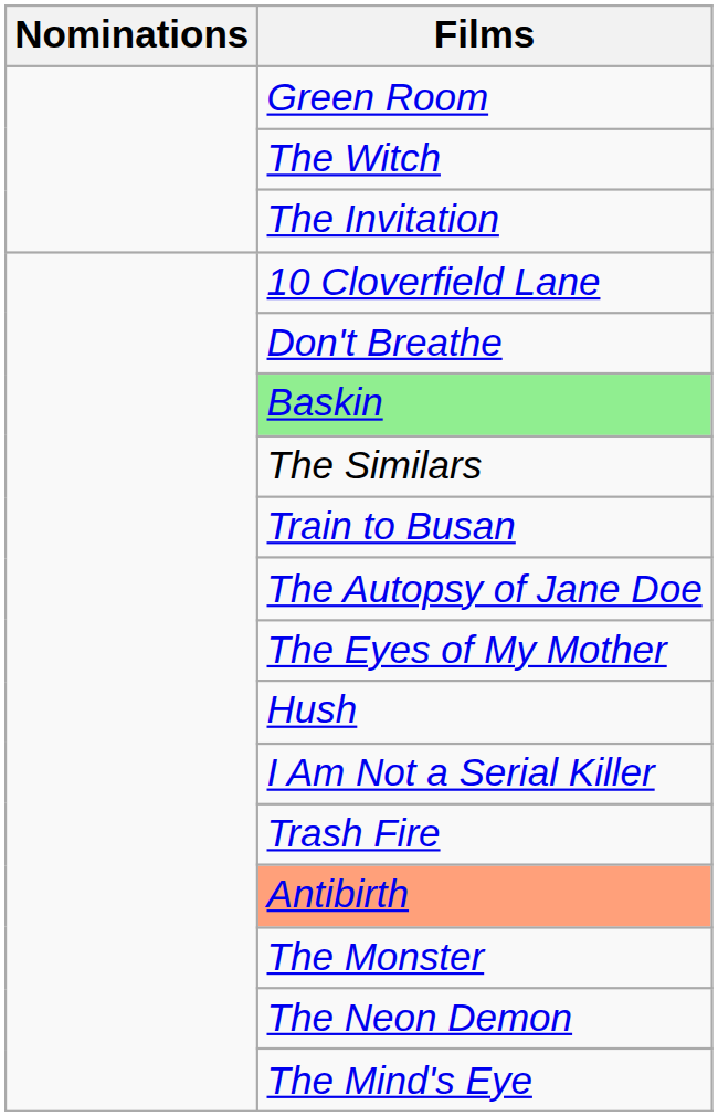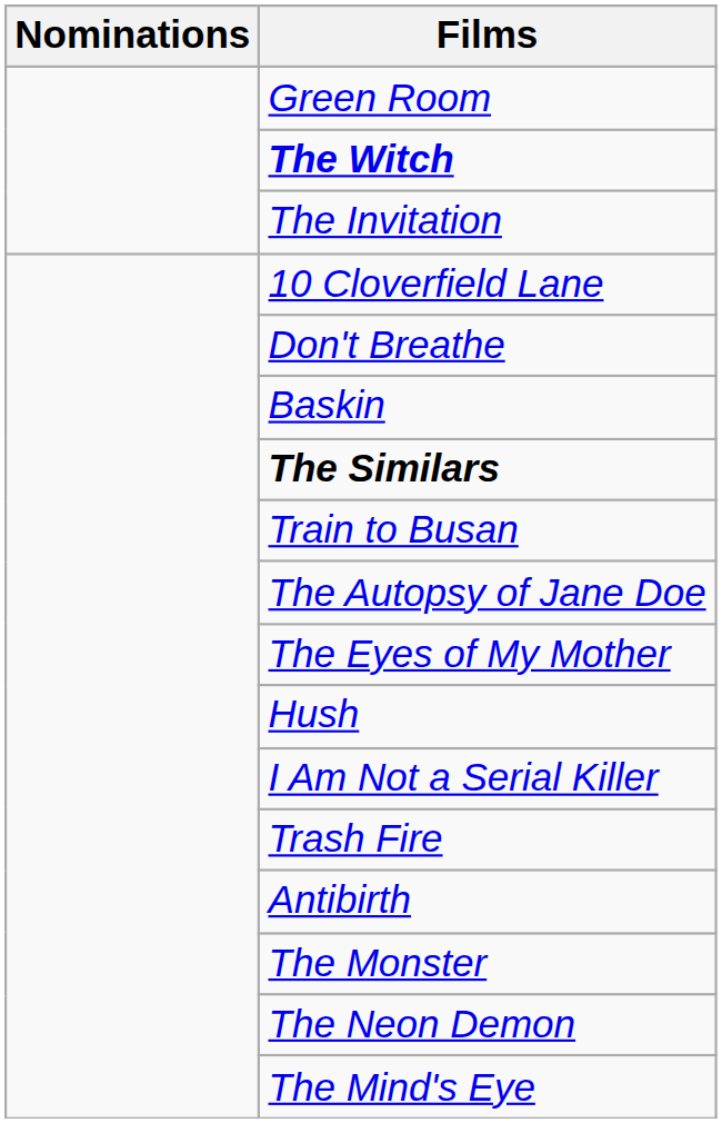The Witch | Films: normal -> bold
Baskin | Films: lightgreen background -> no background
The Similars | Films: normal -> bold
Antibirth | Films: lightsalmon background -> no background
